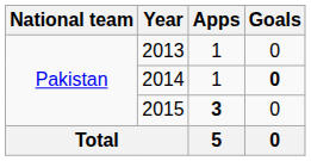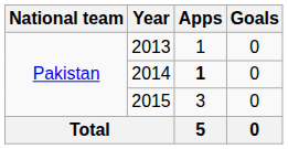2014 | Apps: normal -> bold
2014 | Goals: bold -> normal
2015 | Apps: bold -> normal
